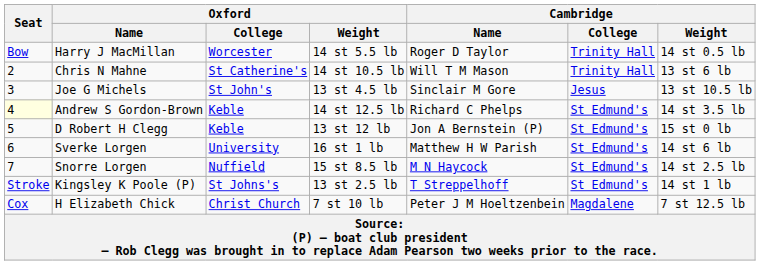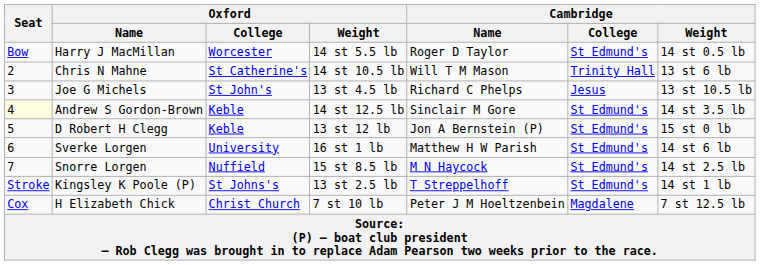Harry J MacMillan | Cambridge / College: Trinity Hall -> St Edmund's
Joe G Michels | Cambridge / Name: Sinclair M Gore -> Richard C Phelps
Andrew S Gordon-Brown | Cambridge / Name: Richard C Phelps -> Sinclair M Gore
